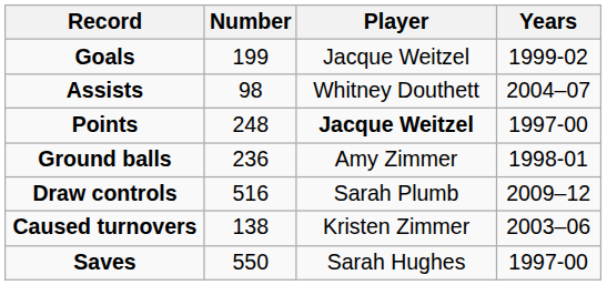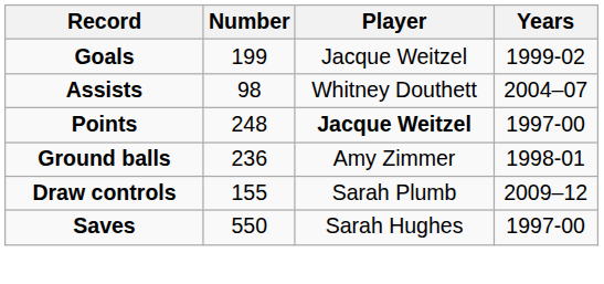Draw controls | Number: 516 -> 155
- row: Caused turnovers | 138 | Kristen Zimmer | 2003–06
